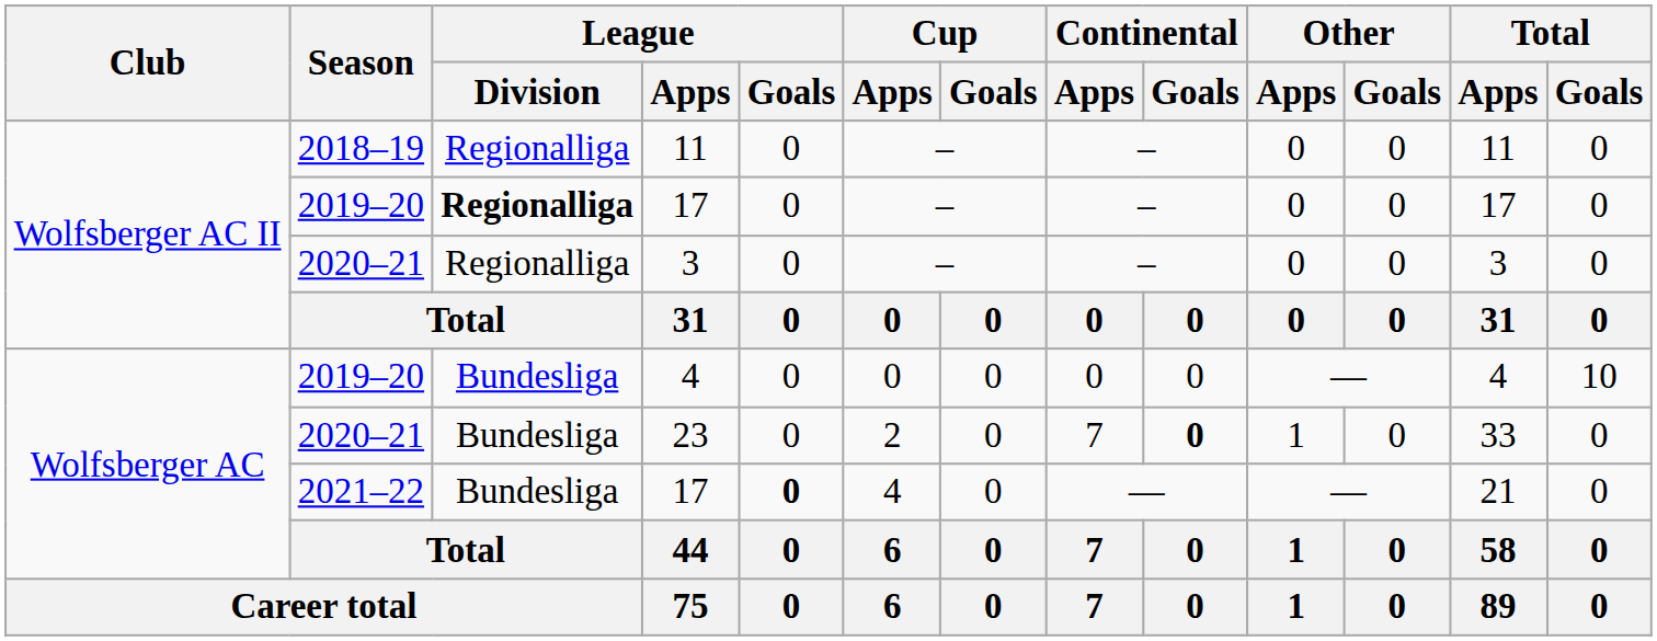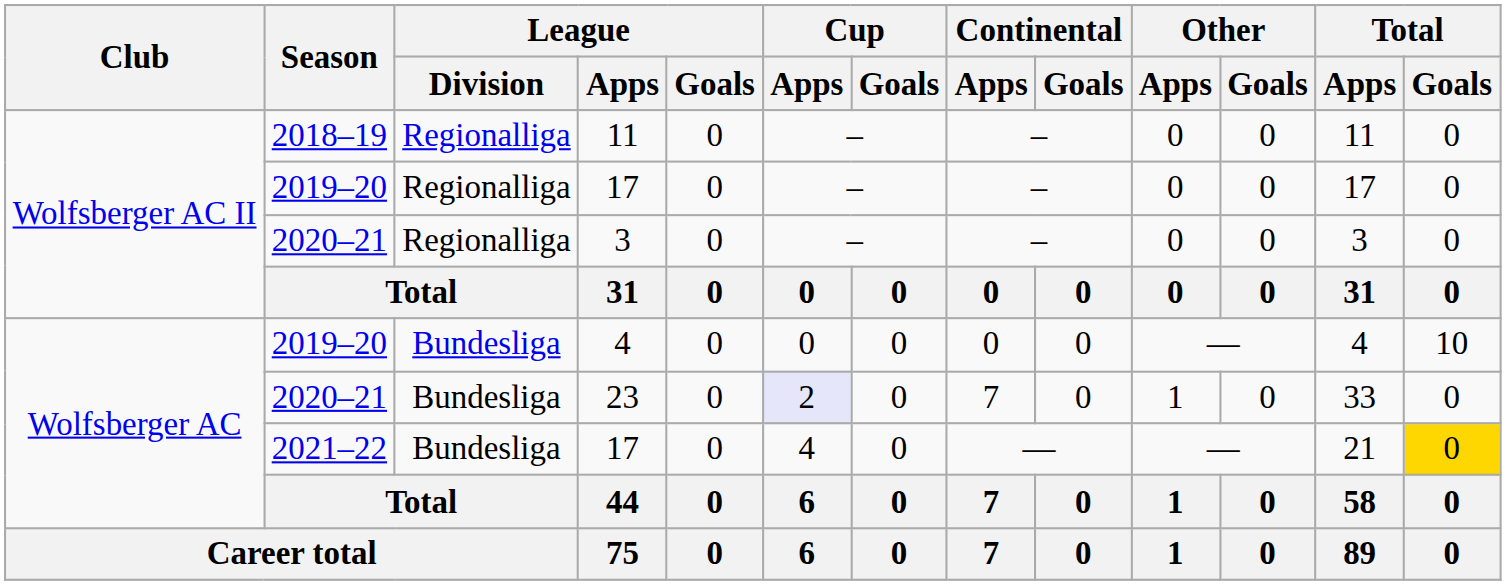2019–20 / 17 | League / Division: bold -> normal
23 | Cup / Apps: no background -> lavender background
23 | Continental / Goals: bold -> normal
2021–22 / 17 | League / Goals: bold -> normal
2021–22 / 17 | Total / Goals: no background -> gold background
